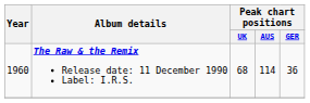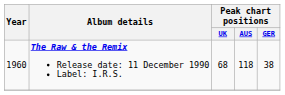row 3 | Peak chart positions / AUS: 114 -> 118
row 3 | Peak chart positions / GER: 36 -> 38
